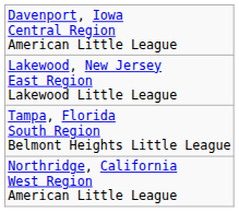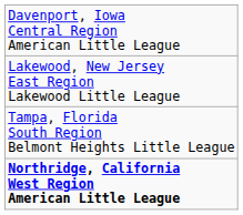row 4 | column 1: normal -> bold
